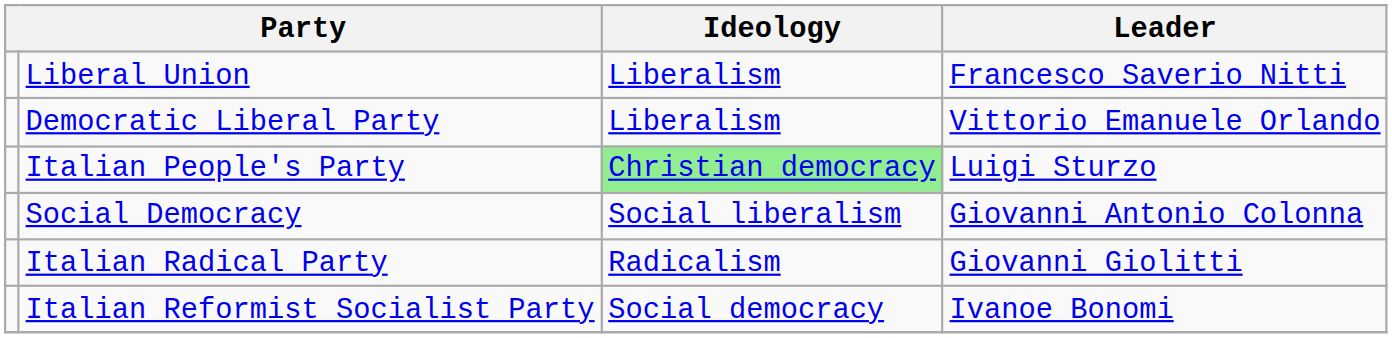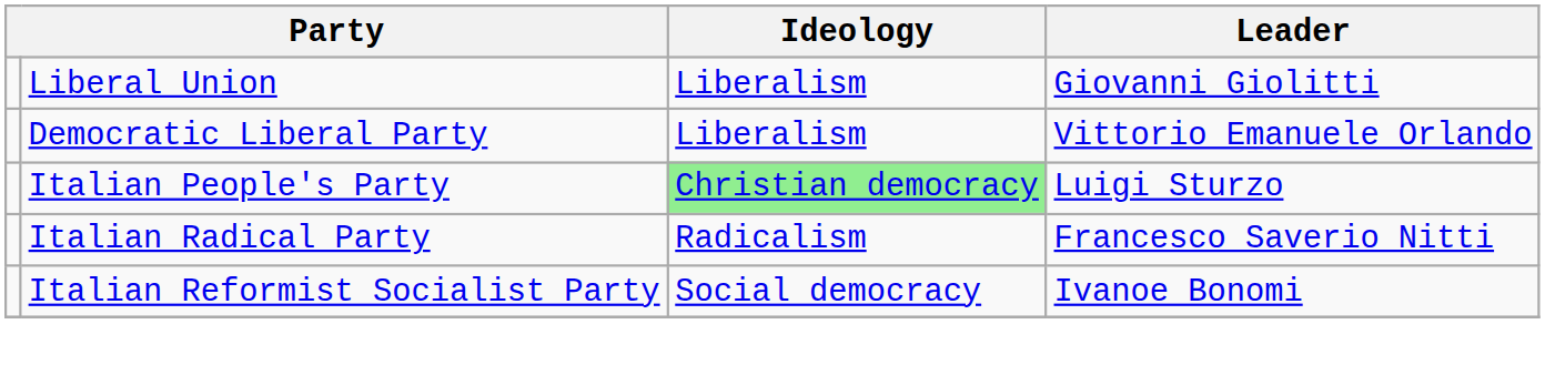Liberal Union | Leader: Francesco Saverio Nitti -> Giovanni Giolitti
- row: Social Democracy | Social liberalism | Giovanni Antonio Colonna
Italian Radical Party | Leader: Giovanni Giolitti -> Francesco Saverio Nitti
